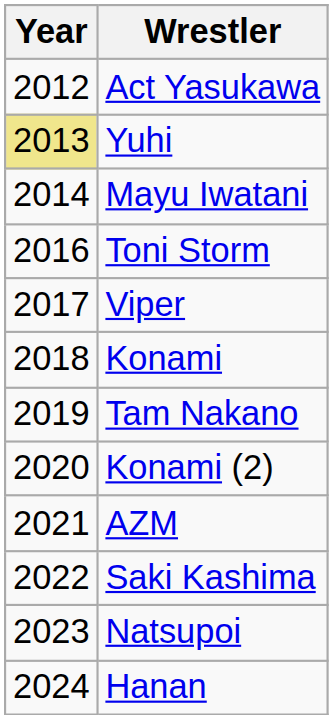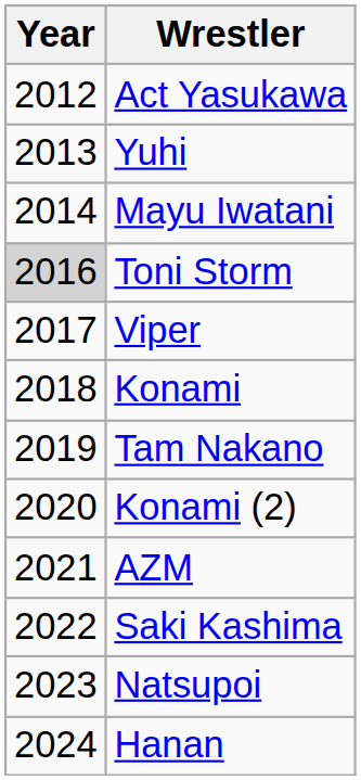Yuhi | Year: khaki background -> no background
Toni Storm | Year: no background -> lightgrey background
